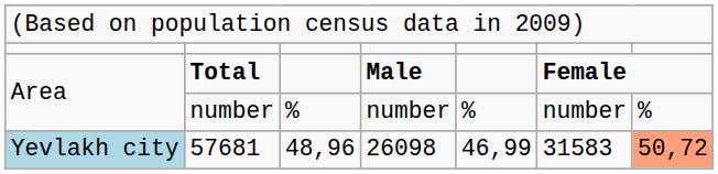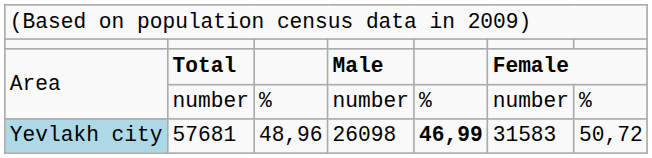57681 | column 5: normal -> bold
57681 | column 7: lightsalmon background -> no background
